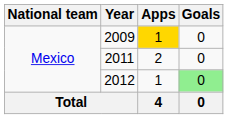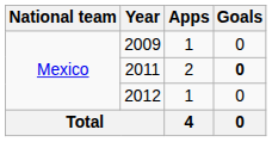2009 | Apps: gold background -> no background
2011 | Goals: normal -> bold
2012 | Goals: lightgreen background -> no background
